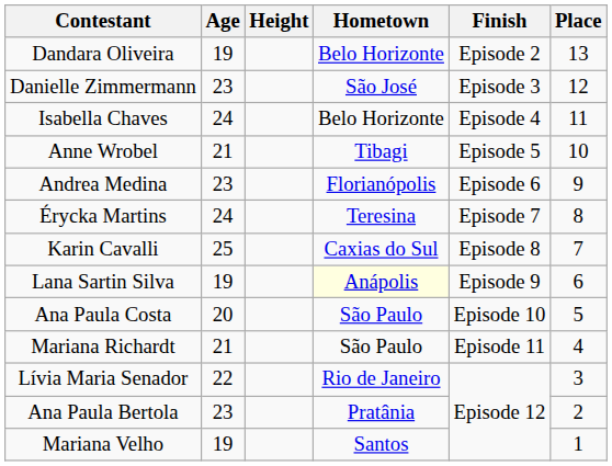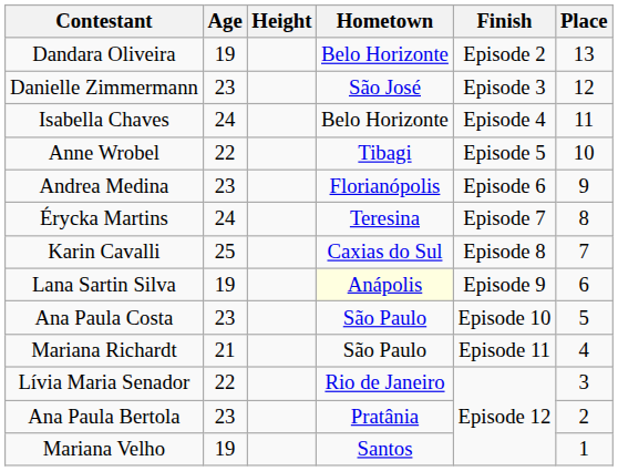Anne Wrobel | Age: 21 -> 22
Ana Paula Costa | Age: 20 -> 23
